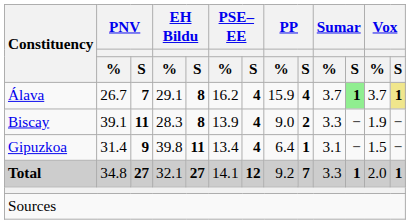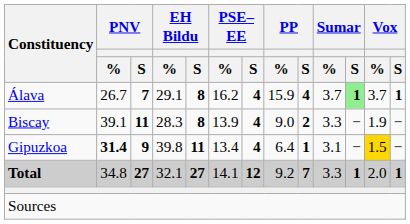Álava | Vox / S: khaki background -> no background
Gipuzkoa | PNV / %: normal -> bold
Gipuzkoa | Vox / %: no background -> gold background
